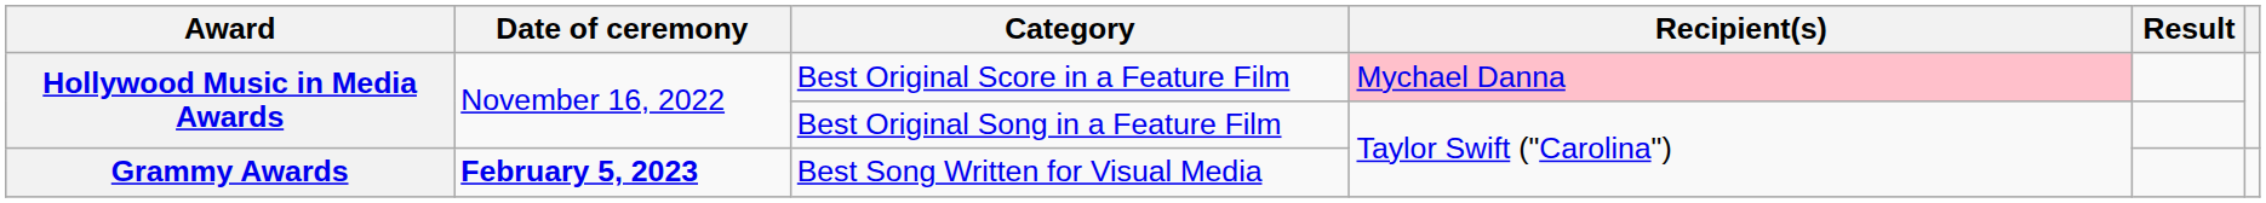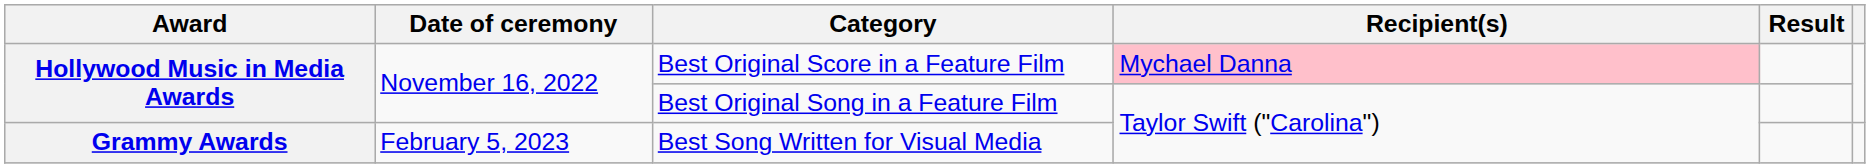Best Song Written for Visual Media | Date of ceremony: bold -> normal
